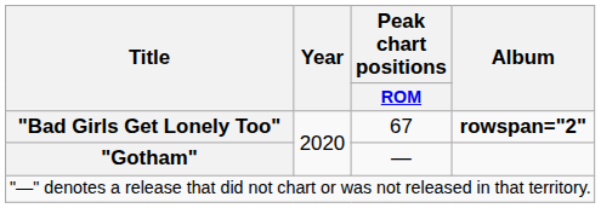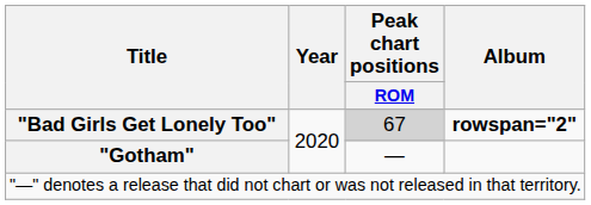"Bad Girls Get Lonely Too" | Peak chart positions / ROM: no background -> lightgrey background
